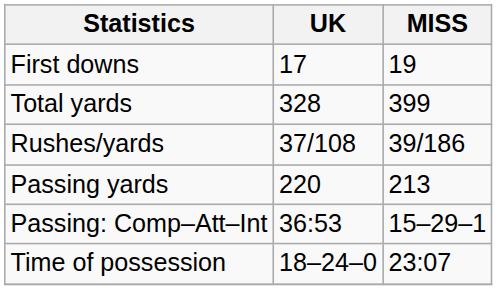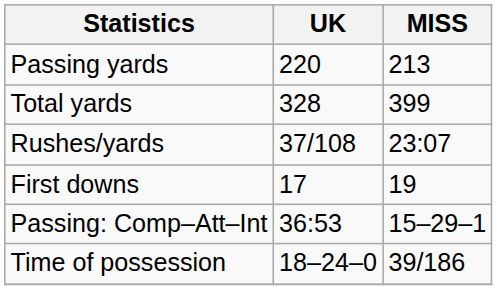rows swapped: First downs <-> Passing yards
Rushes/yards | MISS: 39/186 -> 23:07
Time of possession | MISS: 23:07 -> 39/186
